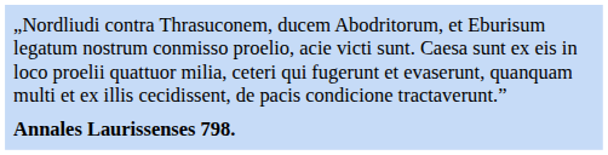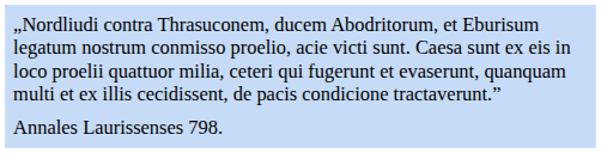row 2 | column 1: bold -> normal
